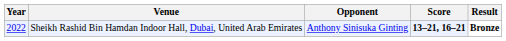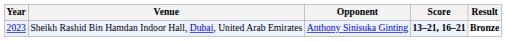row 2 | Year: 2022 -> 2023
